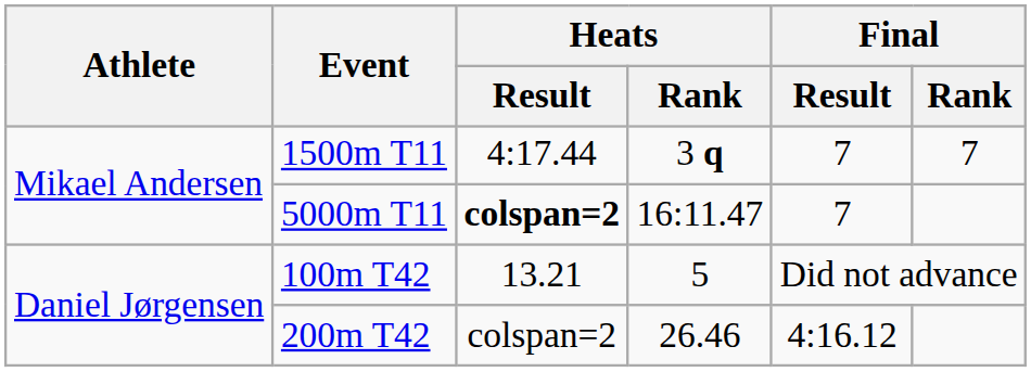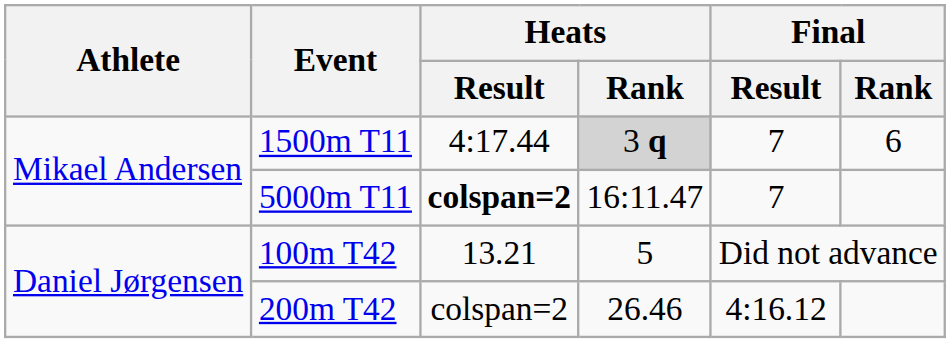1500m T11 | Heats / Rank: no background -> lightgrey background
1500m T11 | Final / Rank: 7 -> 6
